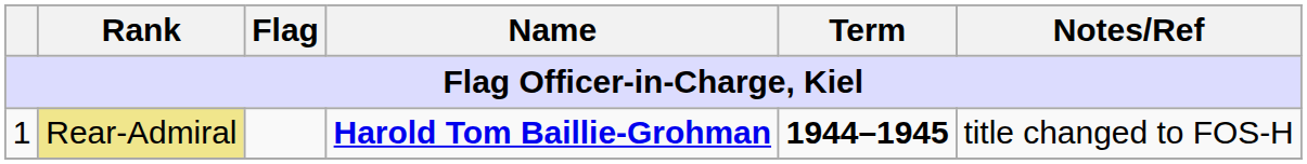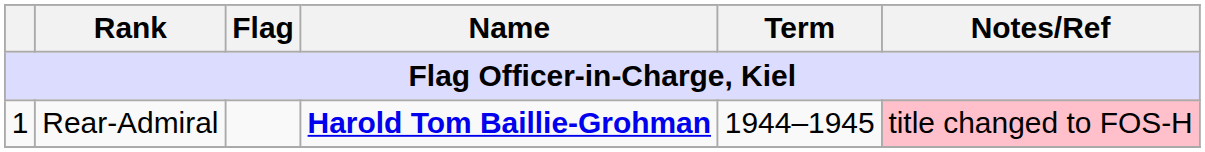1 | Rank: khaki background -> no background
1 | Term: bold -> normal
1 | Notes/Ref: no background -> pink background
